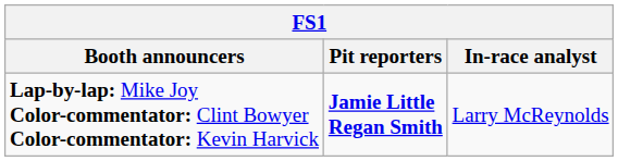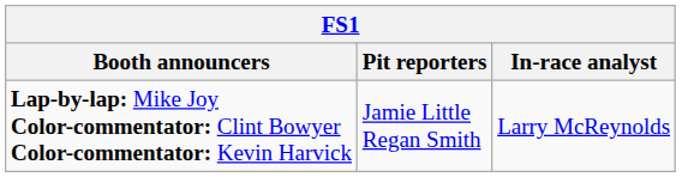row 3 | Pit reporters: bold -> normal
